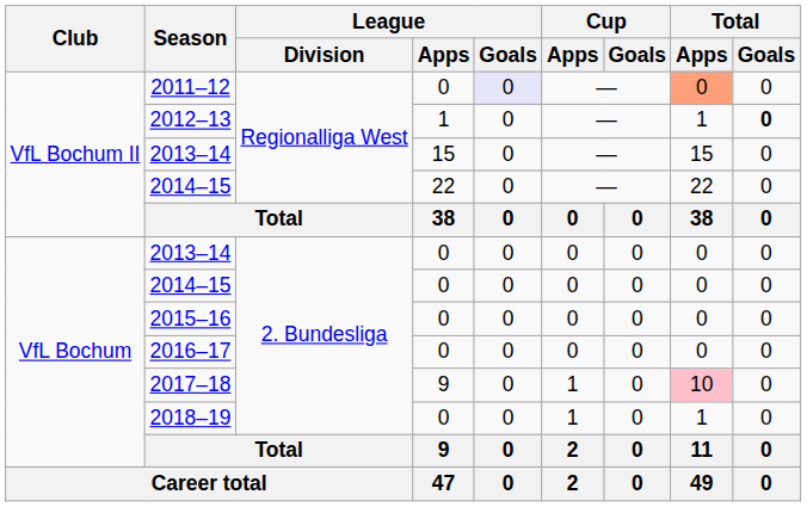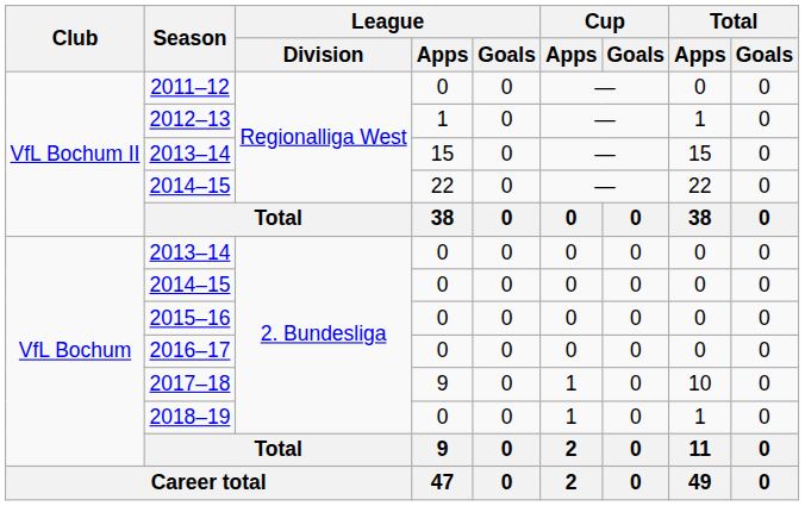2011–12 | League / Goals: lavender background -> no background
2011–12 | Total / Apps: lightsalmon background -> no background
2012–13 | Total / Goals: bold -> normal
2017–18 | Total / Apps: pink background -> no background
